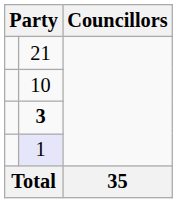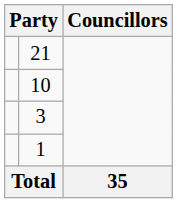3 | column 2: bold -> normal
1 | column 2: lavender background -> no background
